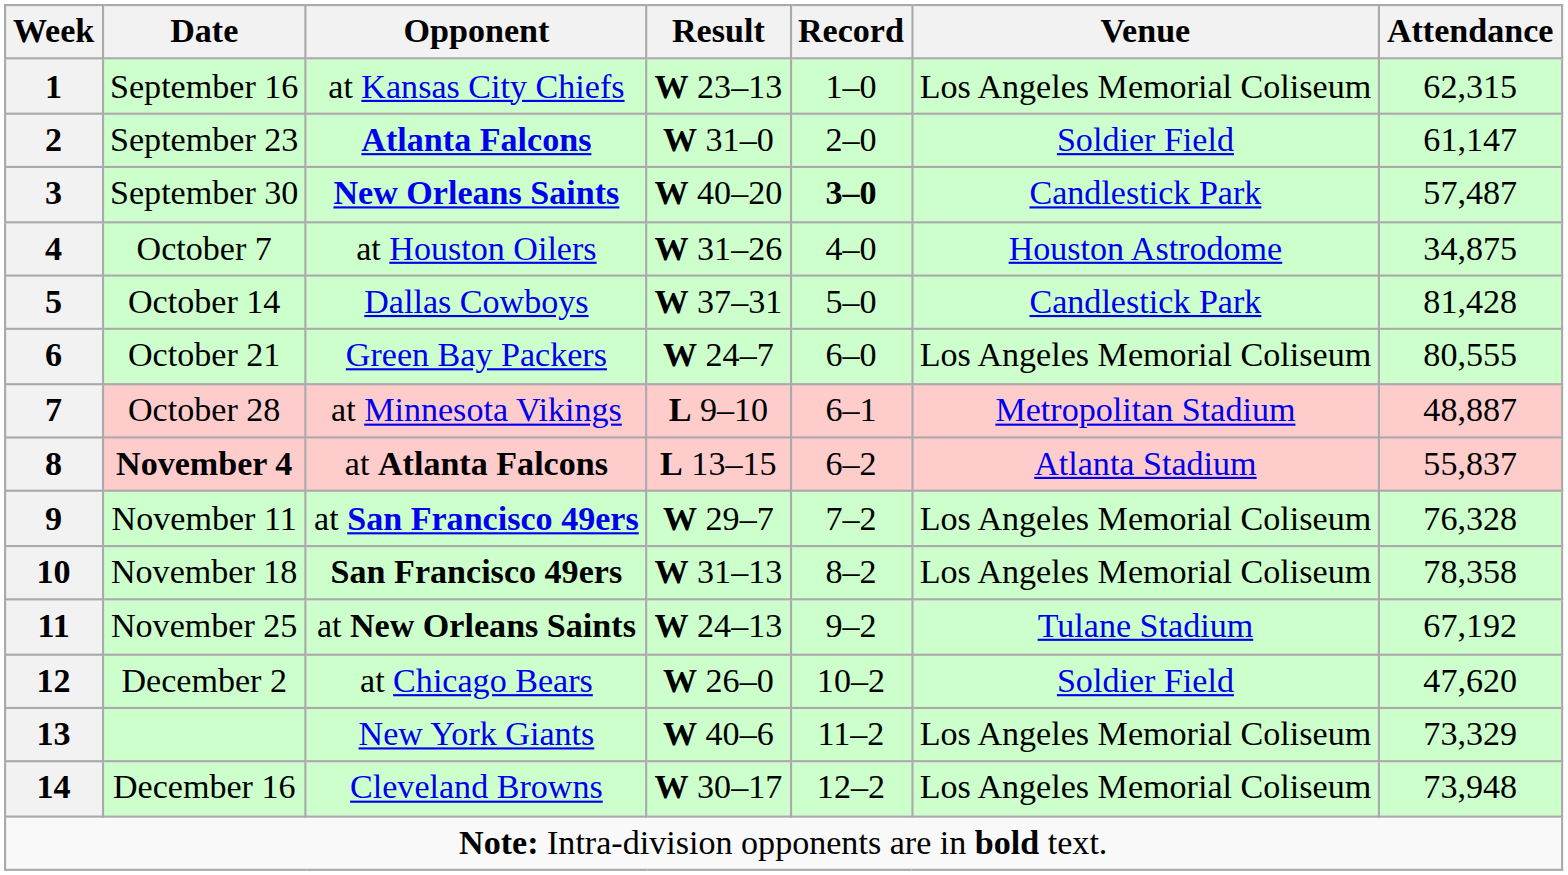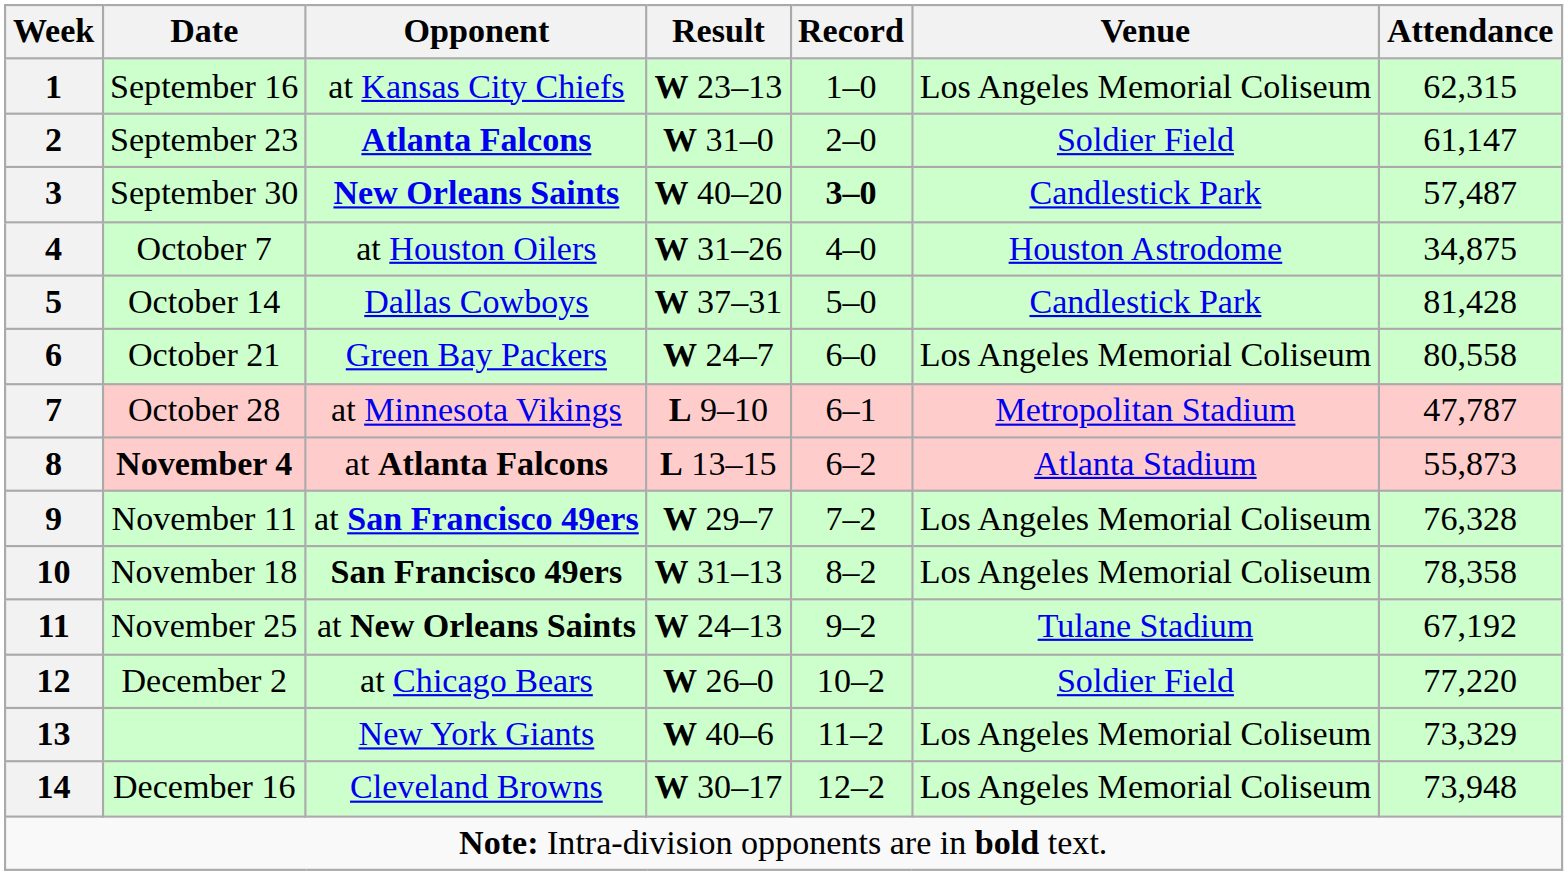6 | Attendance: 80,555 -> 80,558
7 | Attendance: 48,887 -> 47,787
8 | Attendance: 55,837 -> 55,873
12 | Attendance: 47,620 -> 77,220
